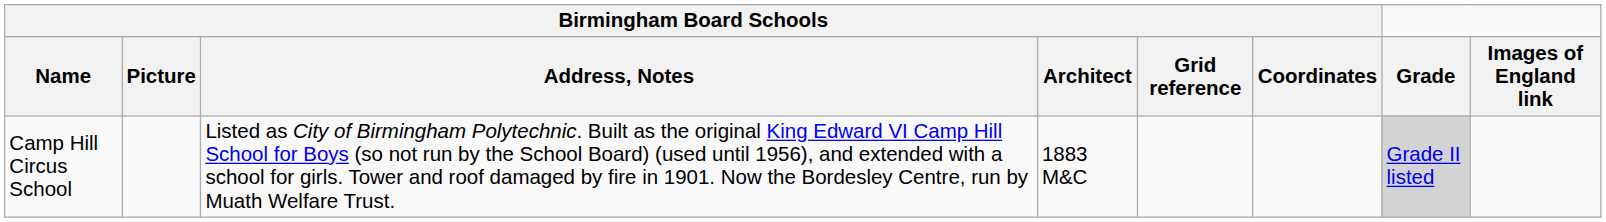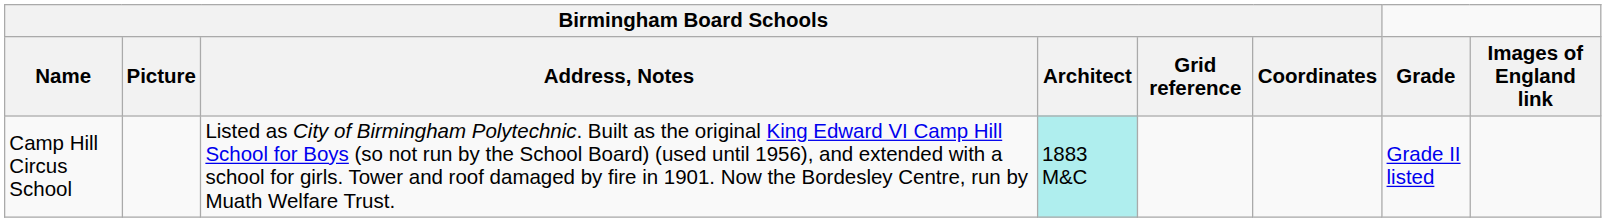Camp Hill Circus School | Birmingham Board Schools / Architect: no background -> paleturquoise background
Camp Hill Circus School | Grade: lightgrey background -> no background
